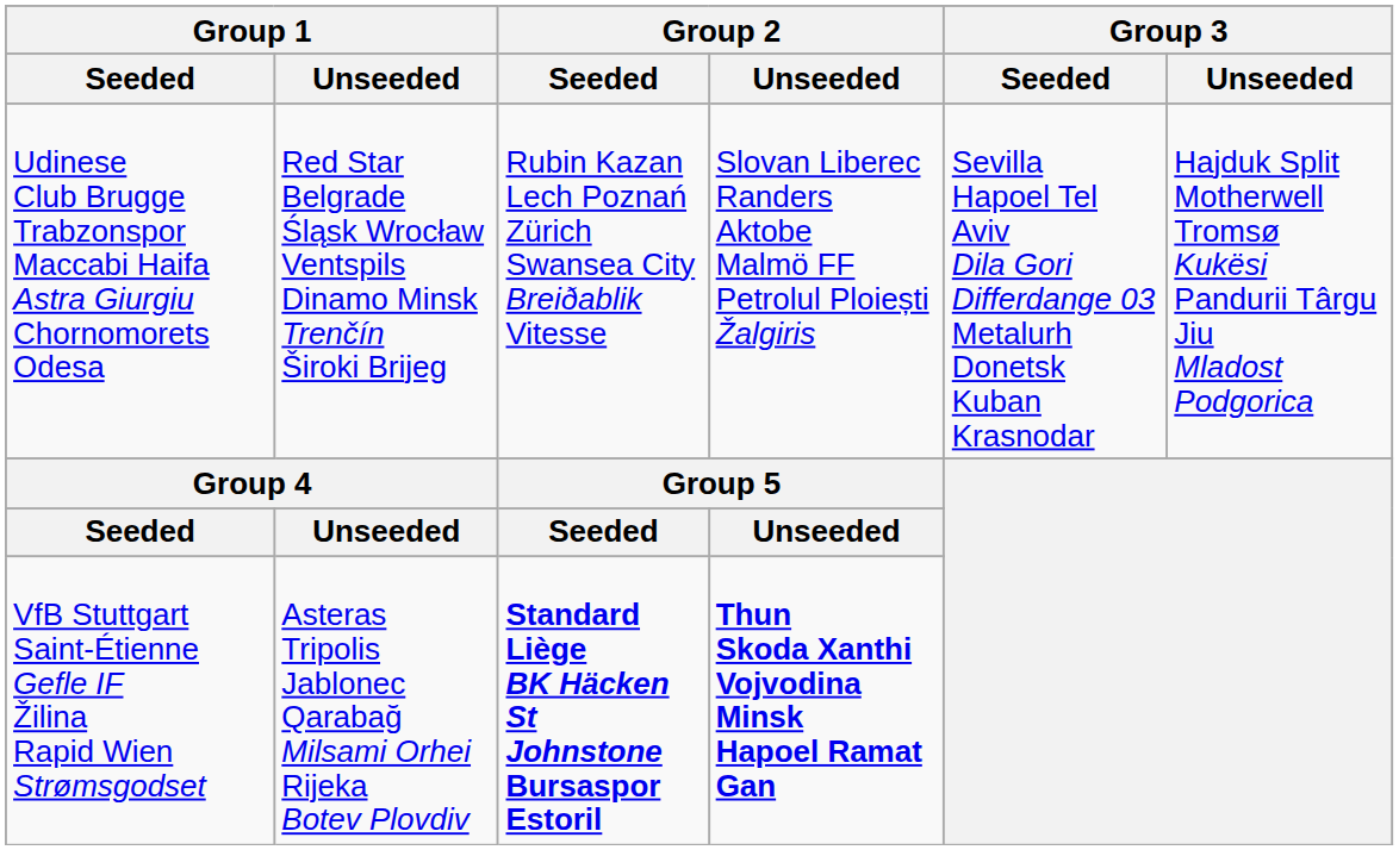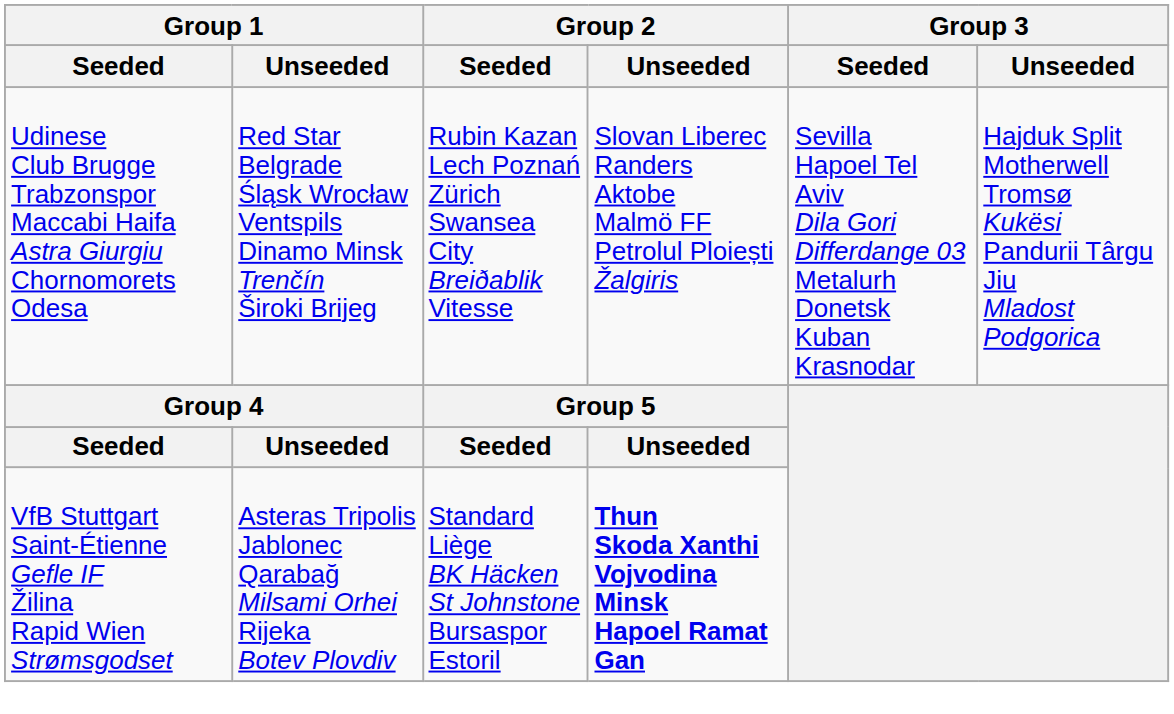row 6 | Group 2 / Seeded: bold -> normal
